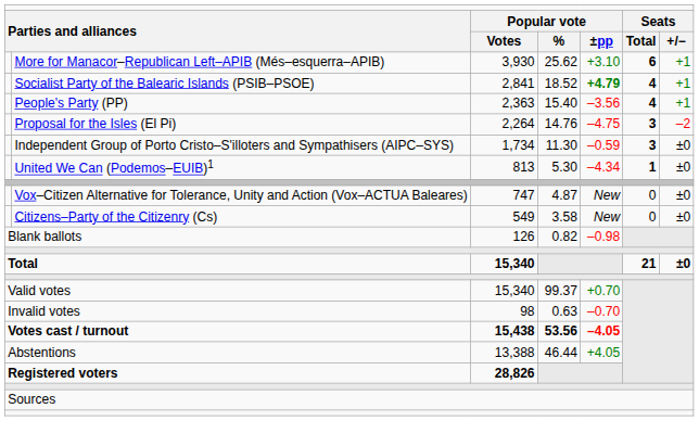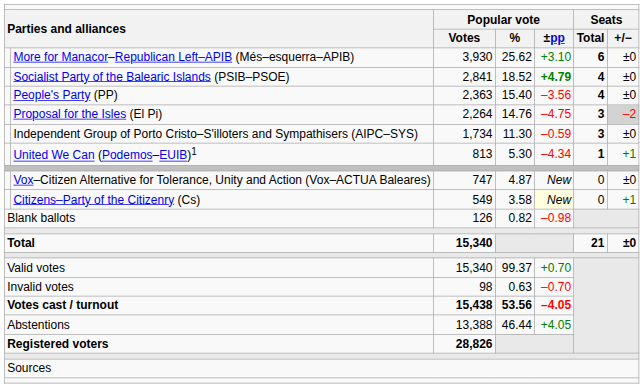More for Manacor–Republican Left–APIB (Més–esquerra–APIB) | column 7: +1 -> ±0
Socialist Party of the Balearic Islands (PSIB–PSOE) | column 7: +1 -> ±0
People's Party (PP) | column 7: +1 -> ±0
Proposal for the Isles (El Pi) | column 7: no background -> lightgrey background
United We Can (Podemos–EUIB)1 | column 7: ±0 -> +1
Citizens–Party of the Citizenry (Cs) | column 5: no background -> lightyellow background
Citizens–Party of the Citizenry (Cs) | column 7: ±0 -> +1
